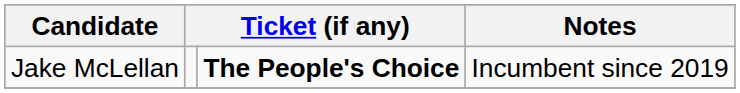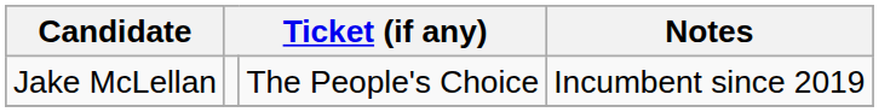Jake McLellan | column 3: bold -> normal
